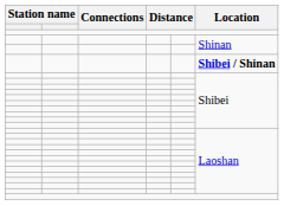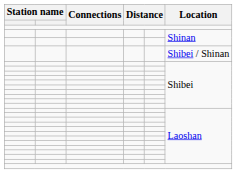row 6 | Location: bold -> normal
